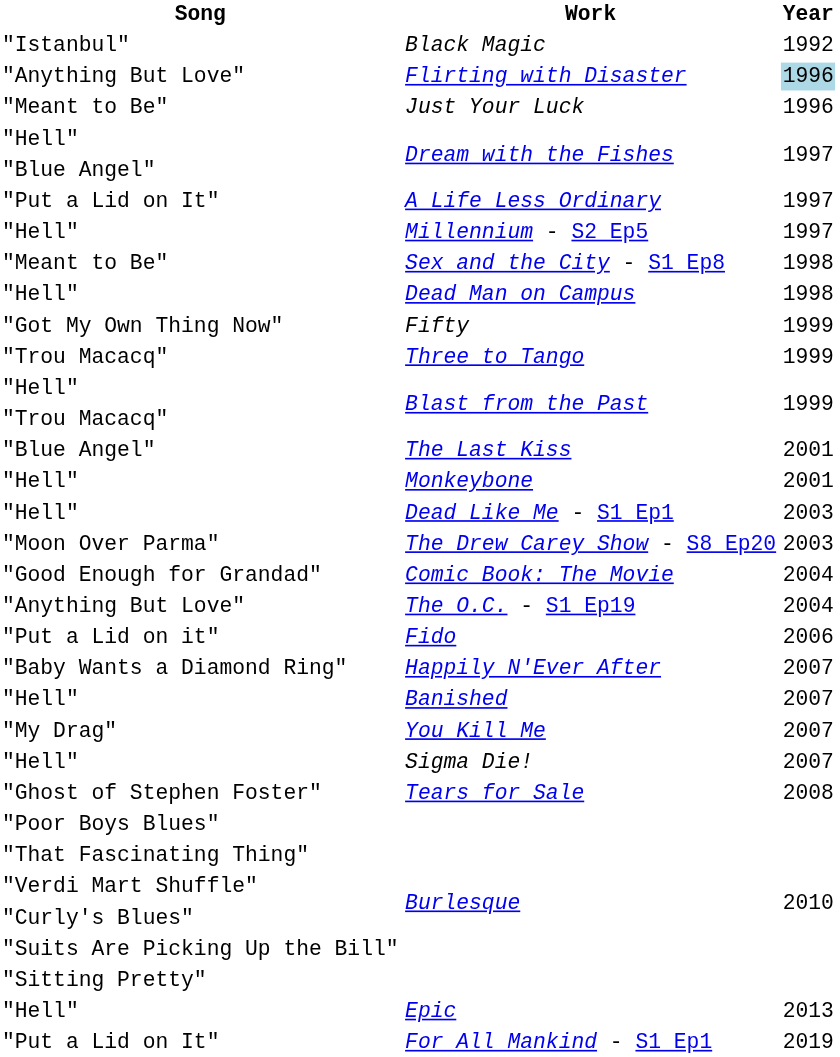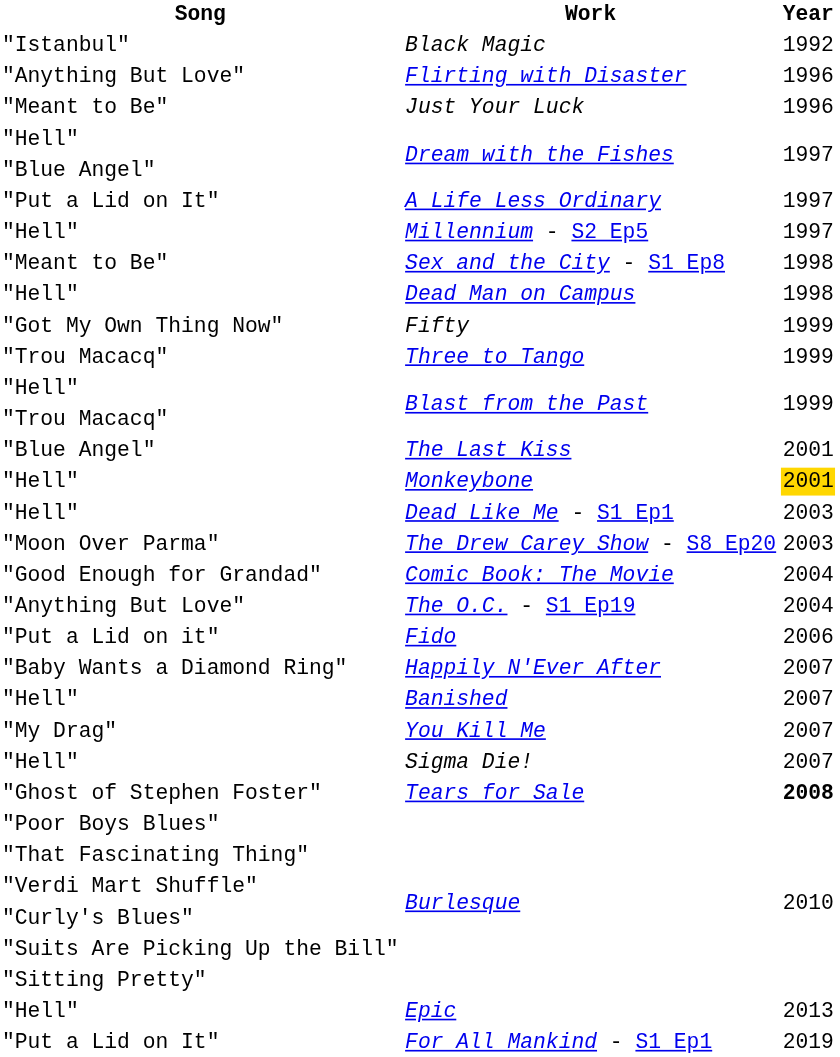Flirting with Disaster | Year: lightblue background -> no background
Monkeybone | Year: no background -> gold background
Tears for Sale | Year: normal -> bold
